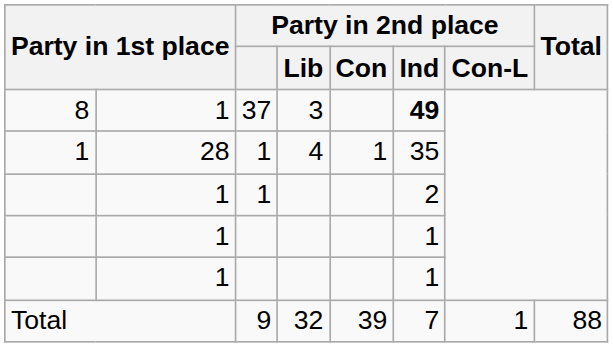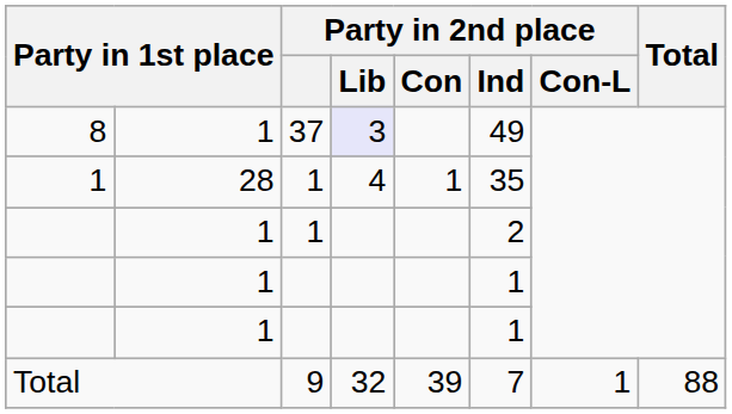8 | Party in 2nd place / Lib: no background -> lavender background
8 | Party in 2nd place / Ind: bold -> normal
